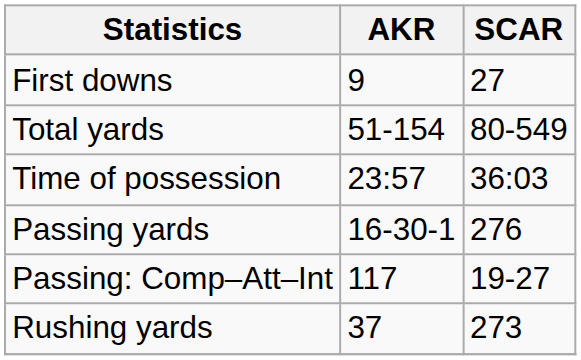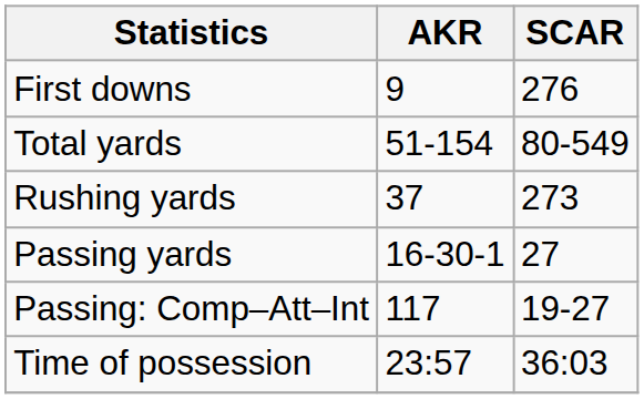First downs | SCAR: 27 -> 276
rows swapped: Rushing yards <-> Time of possession
Passing yards | SCAR: 276 -> 27
